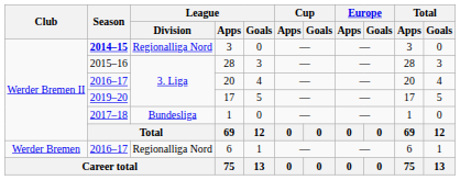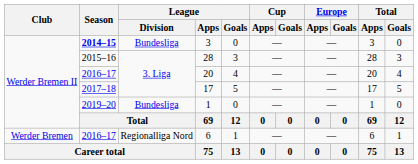row 3 | League / Division: Regionalliga Nord -> Bundesliga
row 6 | Season: 2019–20 -> 2017–18
row 7 | Season: 2017–18 -> 2019–20
